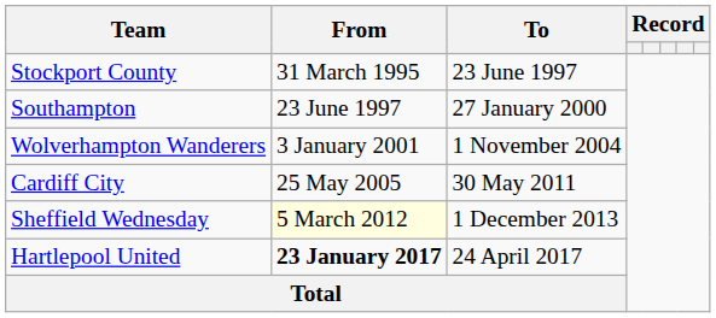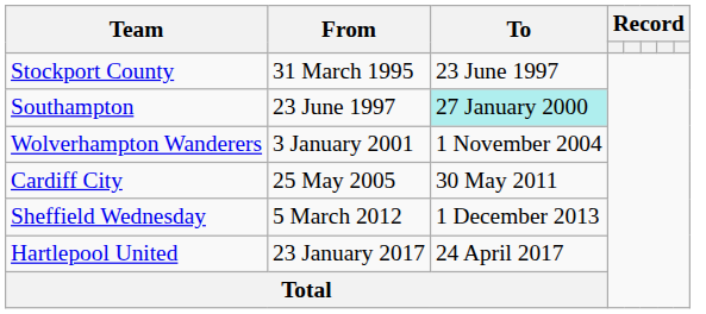Southampton | To: no background -> paleturquoise background
Sheffield Wednesday | From: lightyellow background -> no background
Hartlepool United | From: bold -> normal
